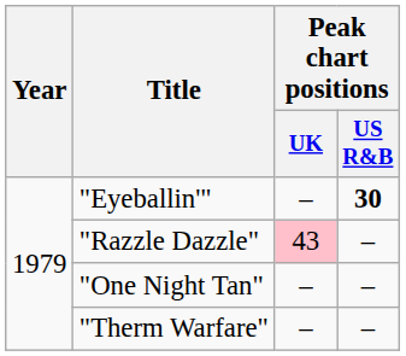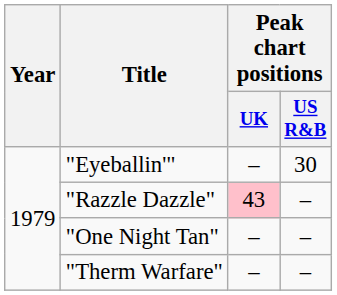"Eyeballin'" | Peak chart positions / US R&B: bold -> normal
